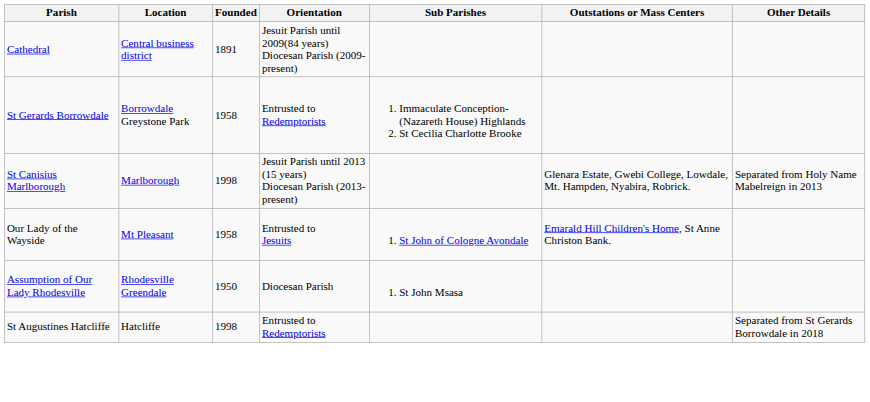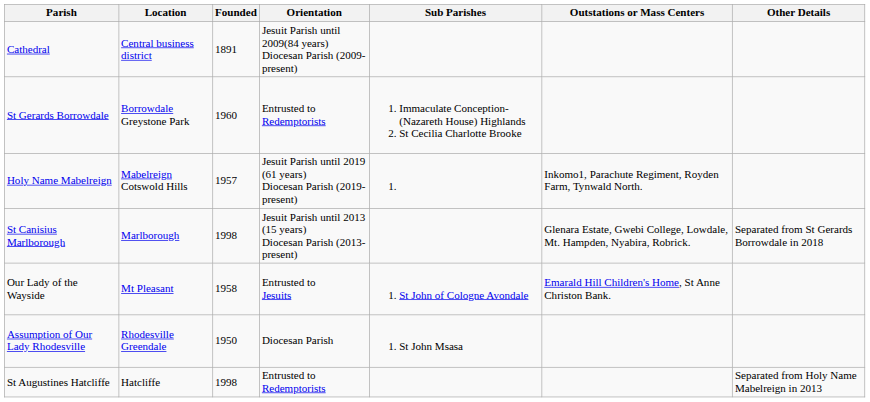St Gerards Borrowdale | Founded: 1958 -> 1960
+ row: Holy Name Mabelreign | Mabelreign Cotswold Hills | 1957 | Jesuit Parish until 2019 (61 years) Diocesan Parish (2019-present) | Inkomo1, Parachute Regiment, Royden Farm, Tynwald North.
St Canisius Marlborough | Other Details: Separated from Holy Name Mabelreign in 2013 -> Separated from St Gerards Borrowdale in 2018
St Augustines Hatcliffe | Other Details: Separated from St Gerards Borrowdale in 2018 -> Separated from Holy Name Mabelreign in 2013
